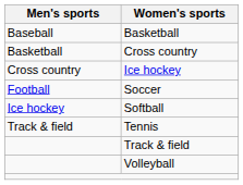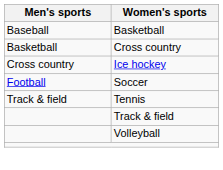- row: Ice hockey | Softball
